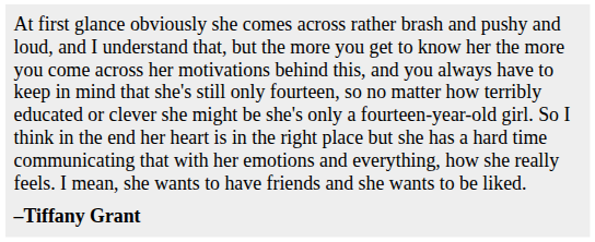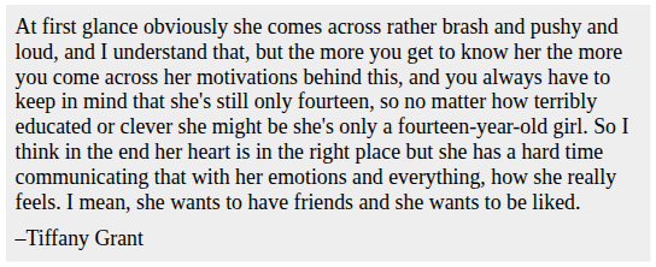row 2 | column 1: bold -> normal
